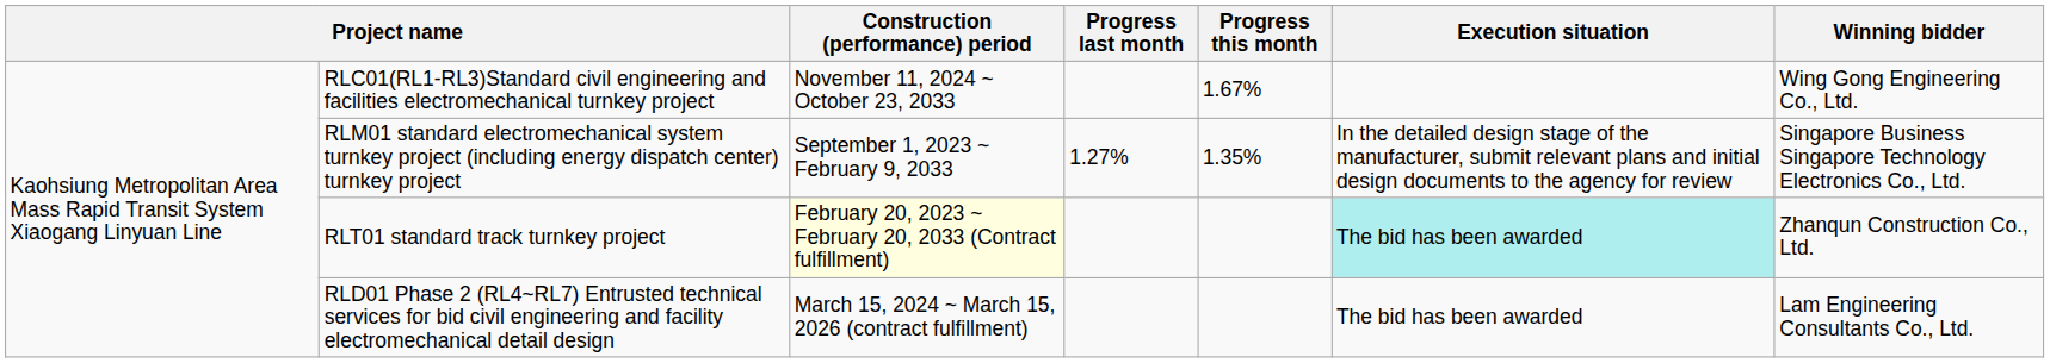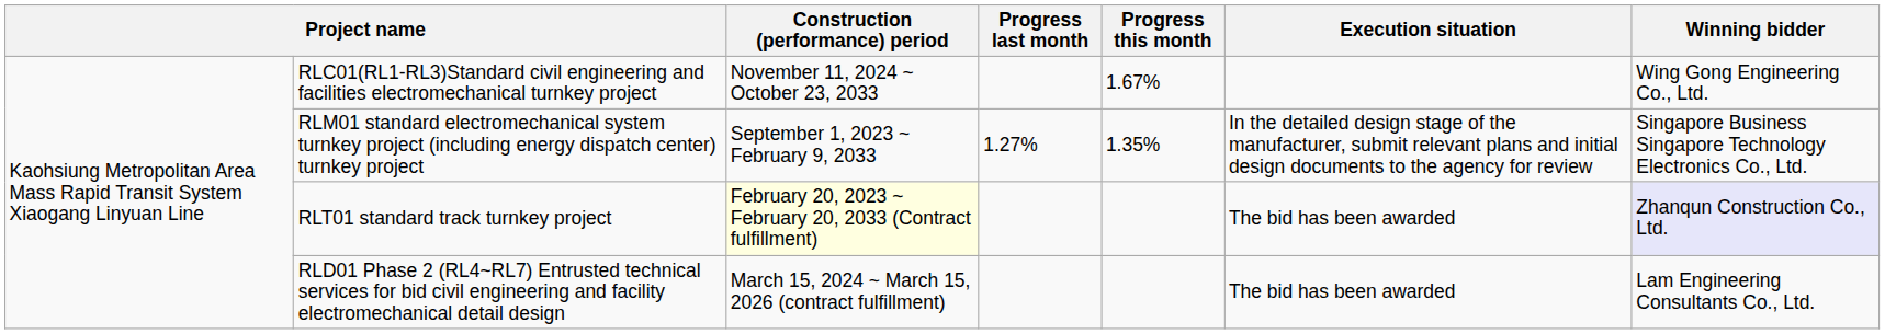RLT01 standard track turnkey project | Execution situation: paleturquoise background -> no background
RLT01 standard track turnkey project | Winning bidder: no background -> lavender background
